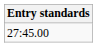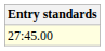row 2 | column 1: no background -> lightyellow background
